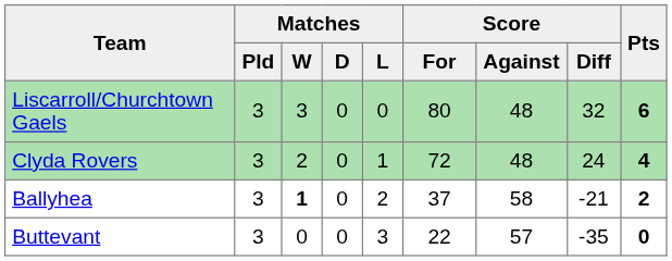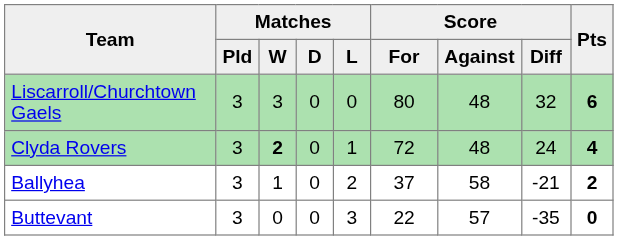Clyda Rovers | Matches / W: normal -> bold
Ballyhea | Matches / W: bold -> normal
